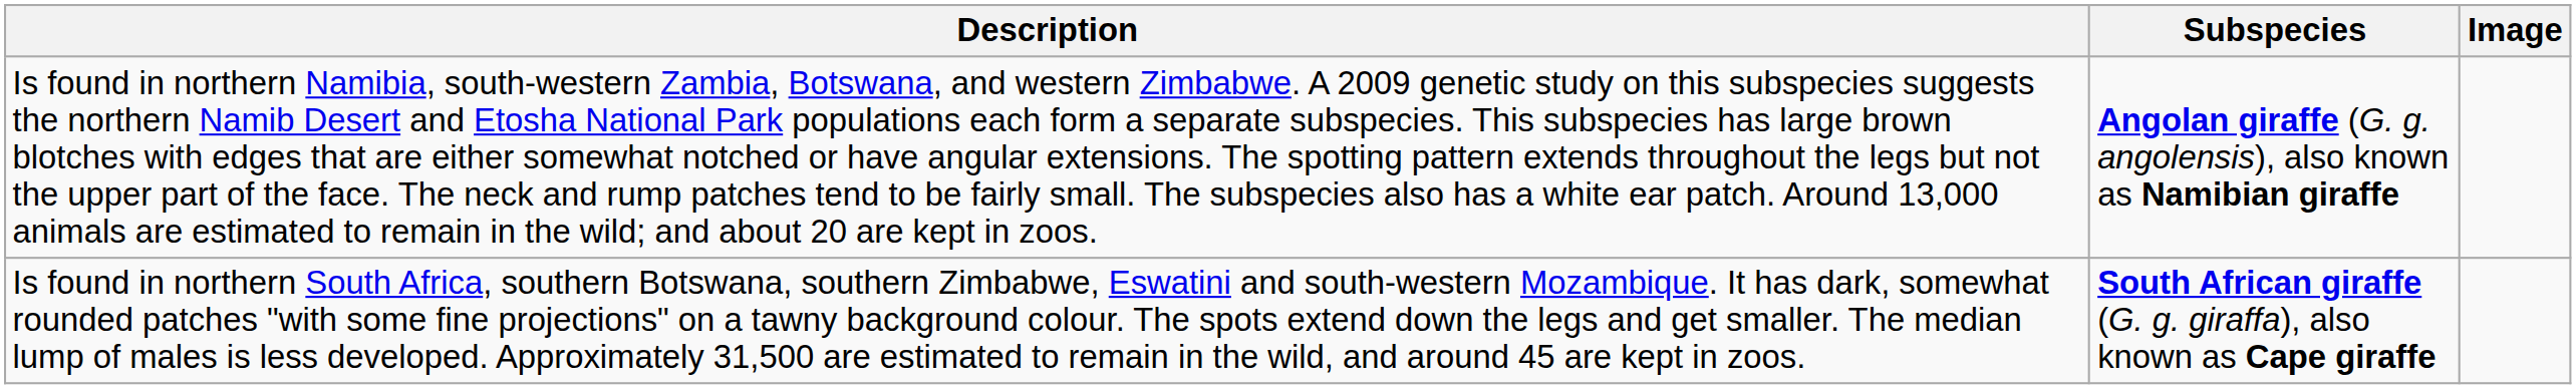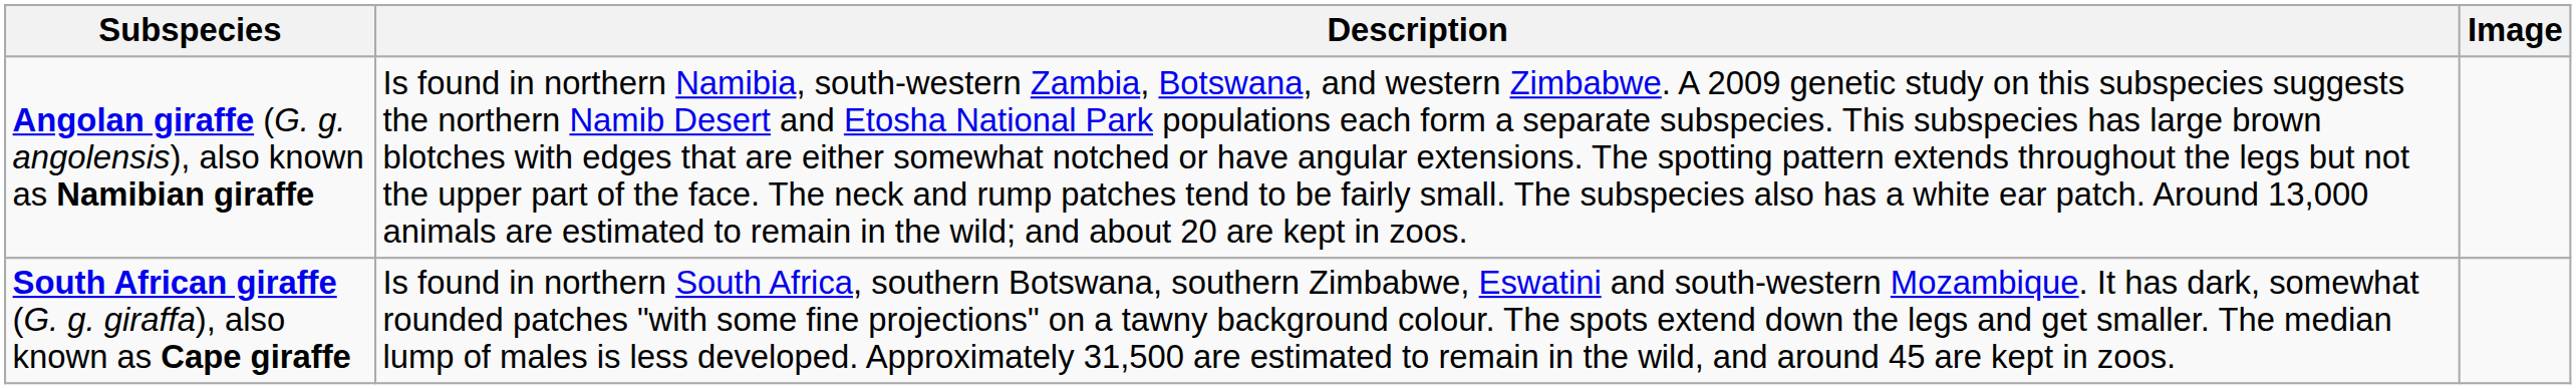columns swapped: Subspecies <-> Description
